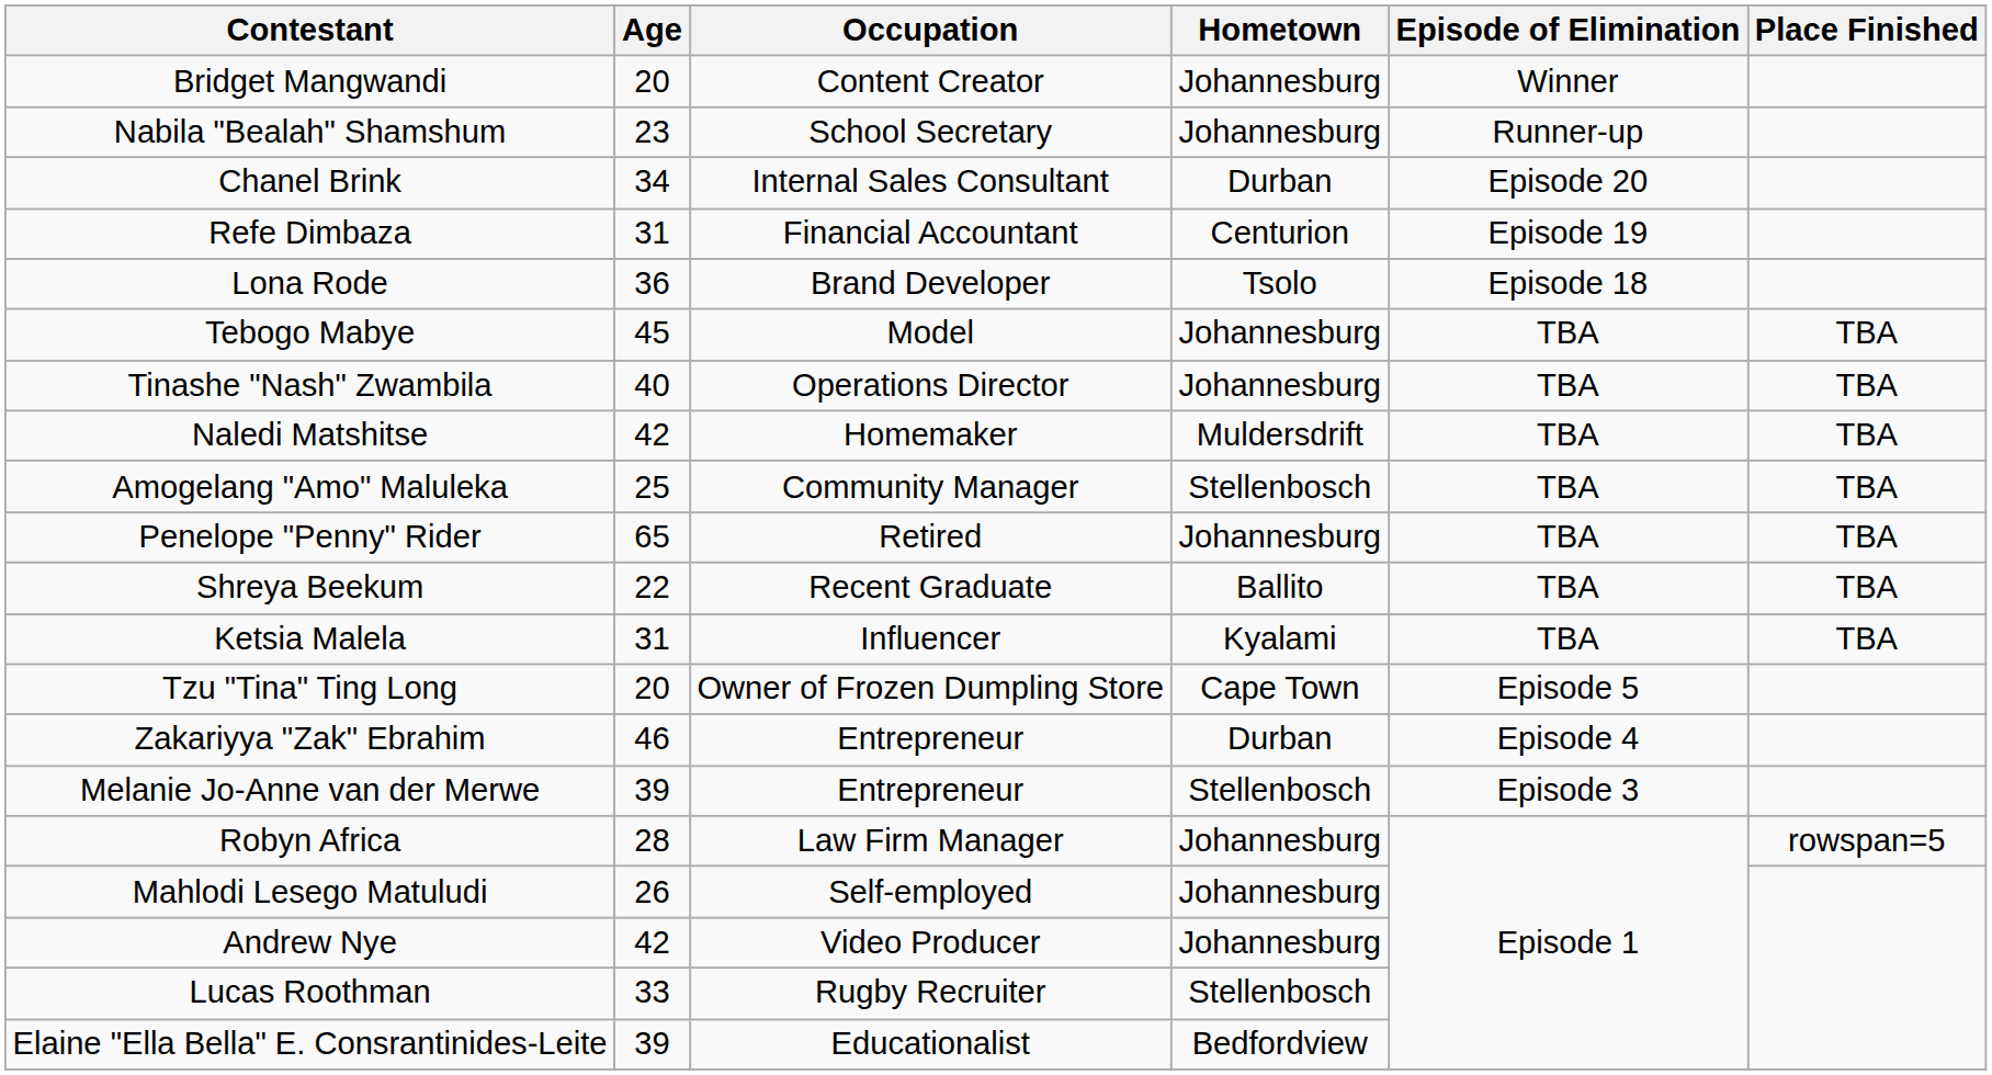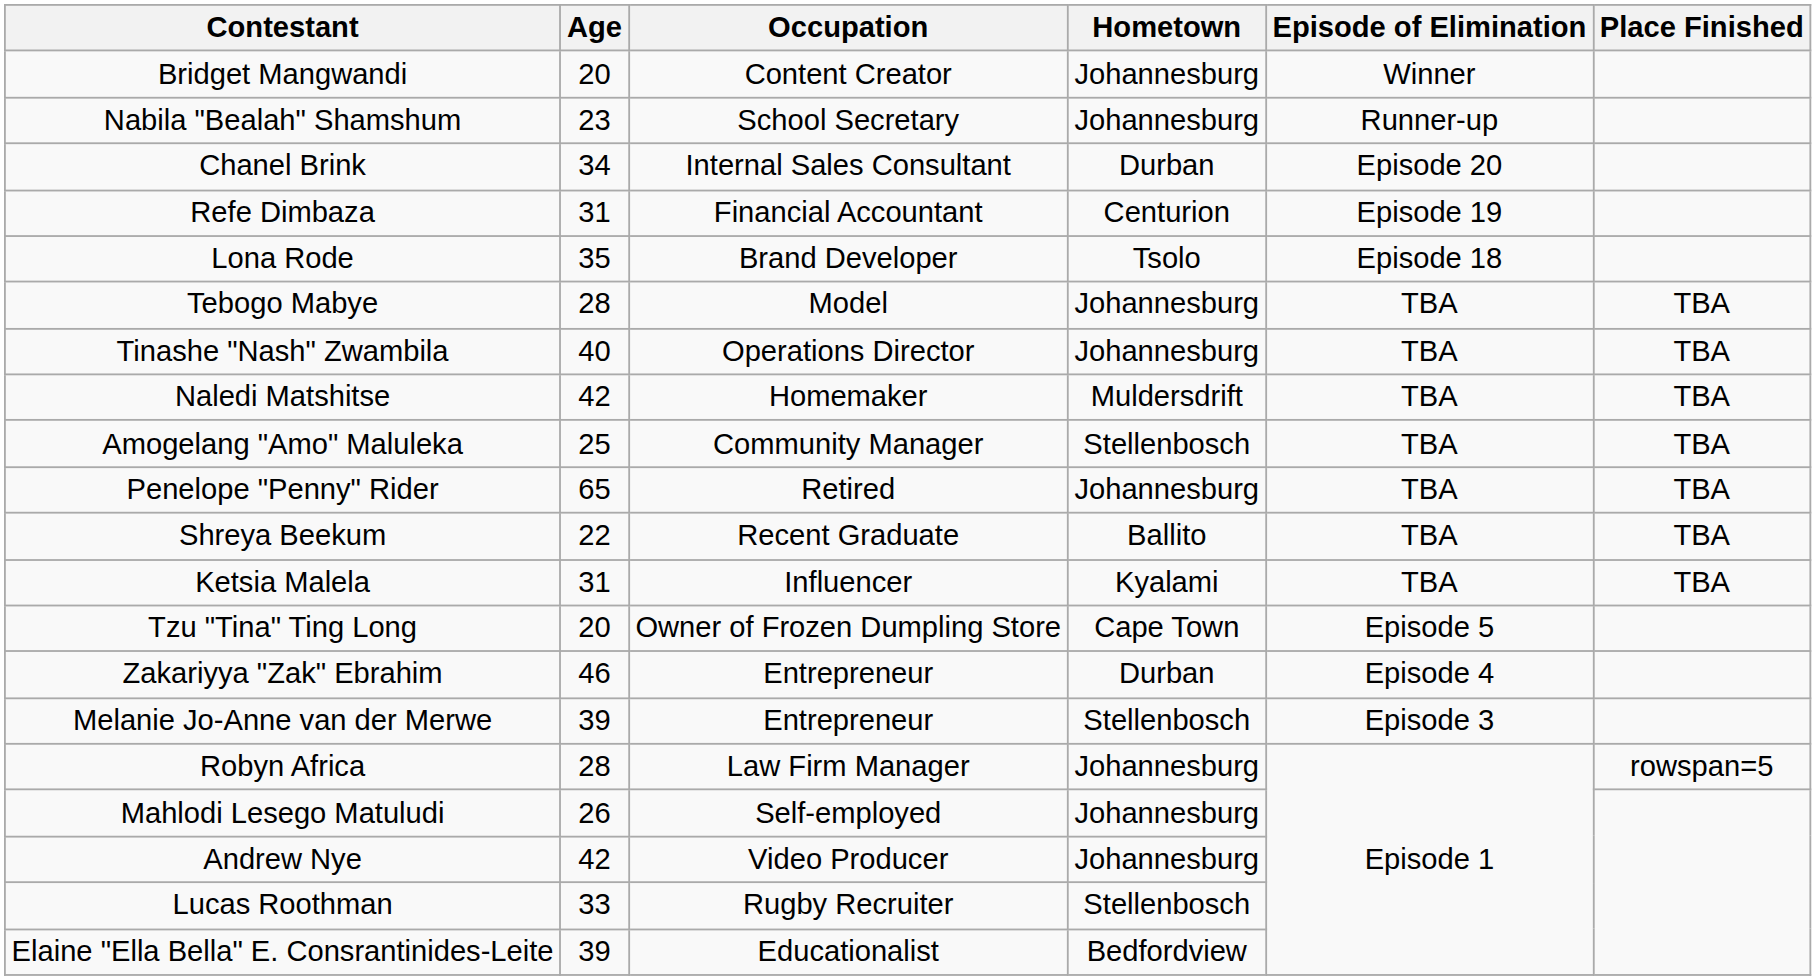Lona Rode | Age: 36 -> 35
Tebogo Mabye | Age: 45 -> 28
